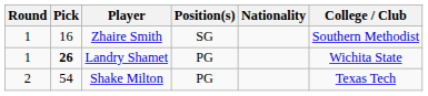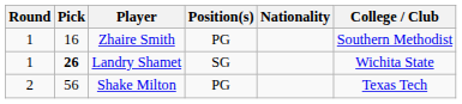Zhaire Smith | Position(s): SG -> PG
Landry Shamet | Position(s): PG -> SG
Shake Milton | Pick: 54 -> 56
